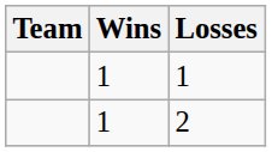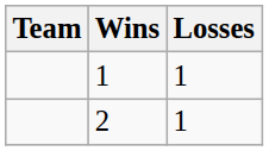row 3 | Wins: 1 -> 2
row 3 | Losses: 2 -> 1
